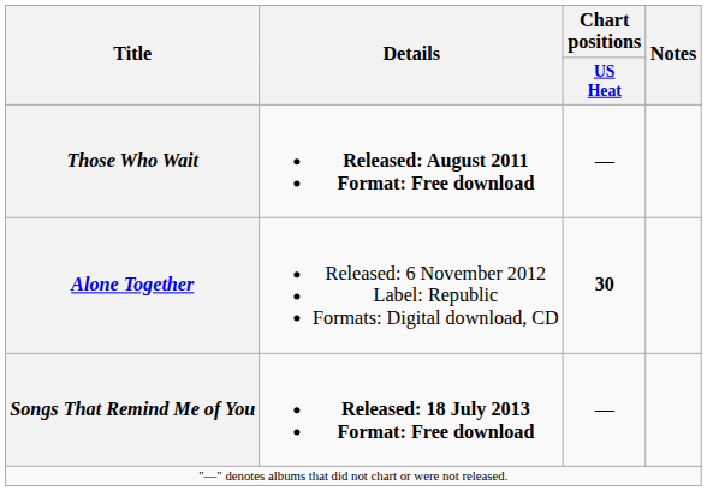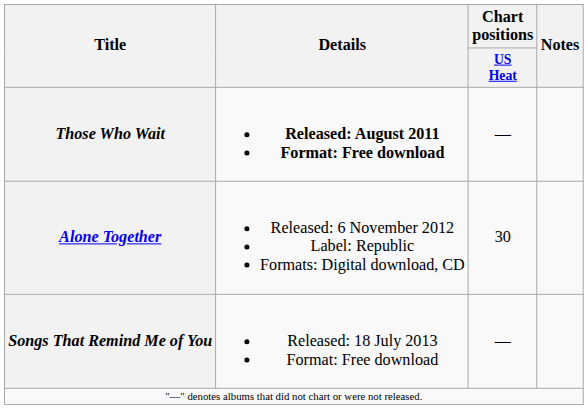Alone Together | Chart positions / US Heat: bold -> normal
Songs That Remind Me of You | Details: bold -> normal
